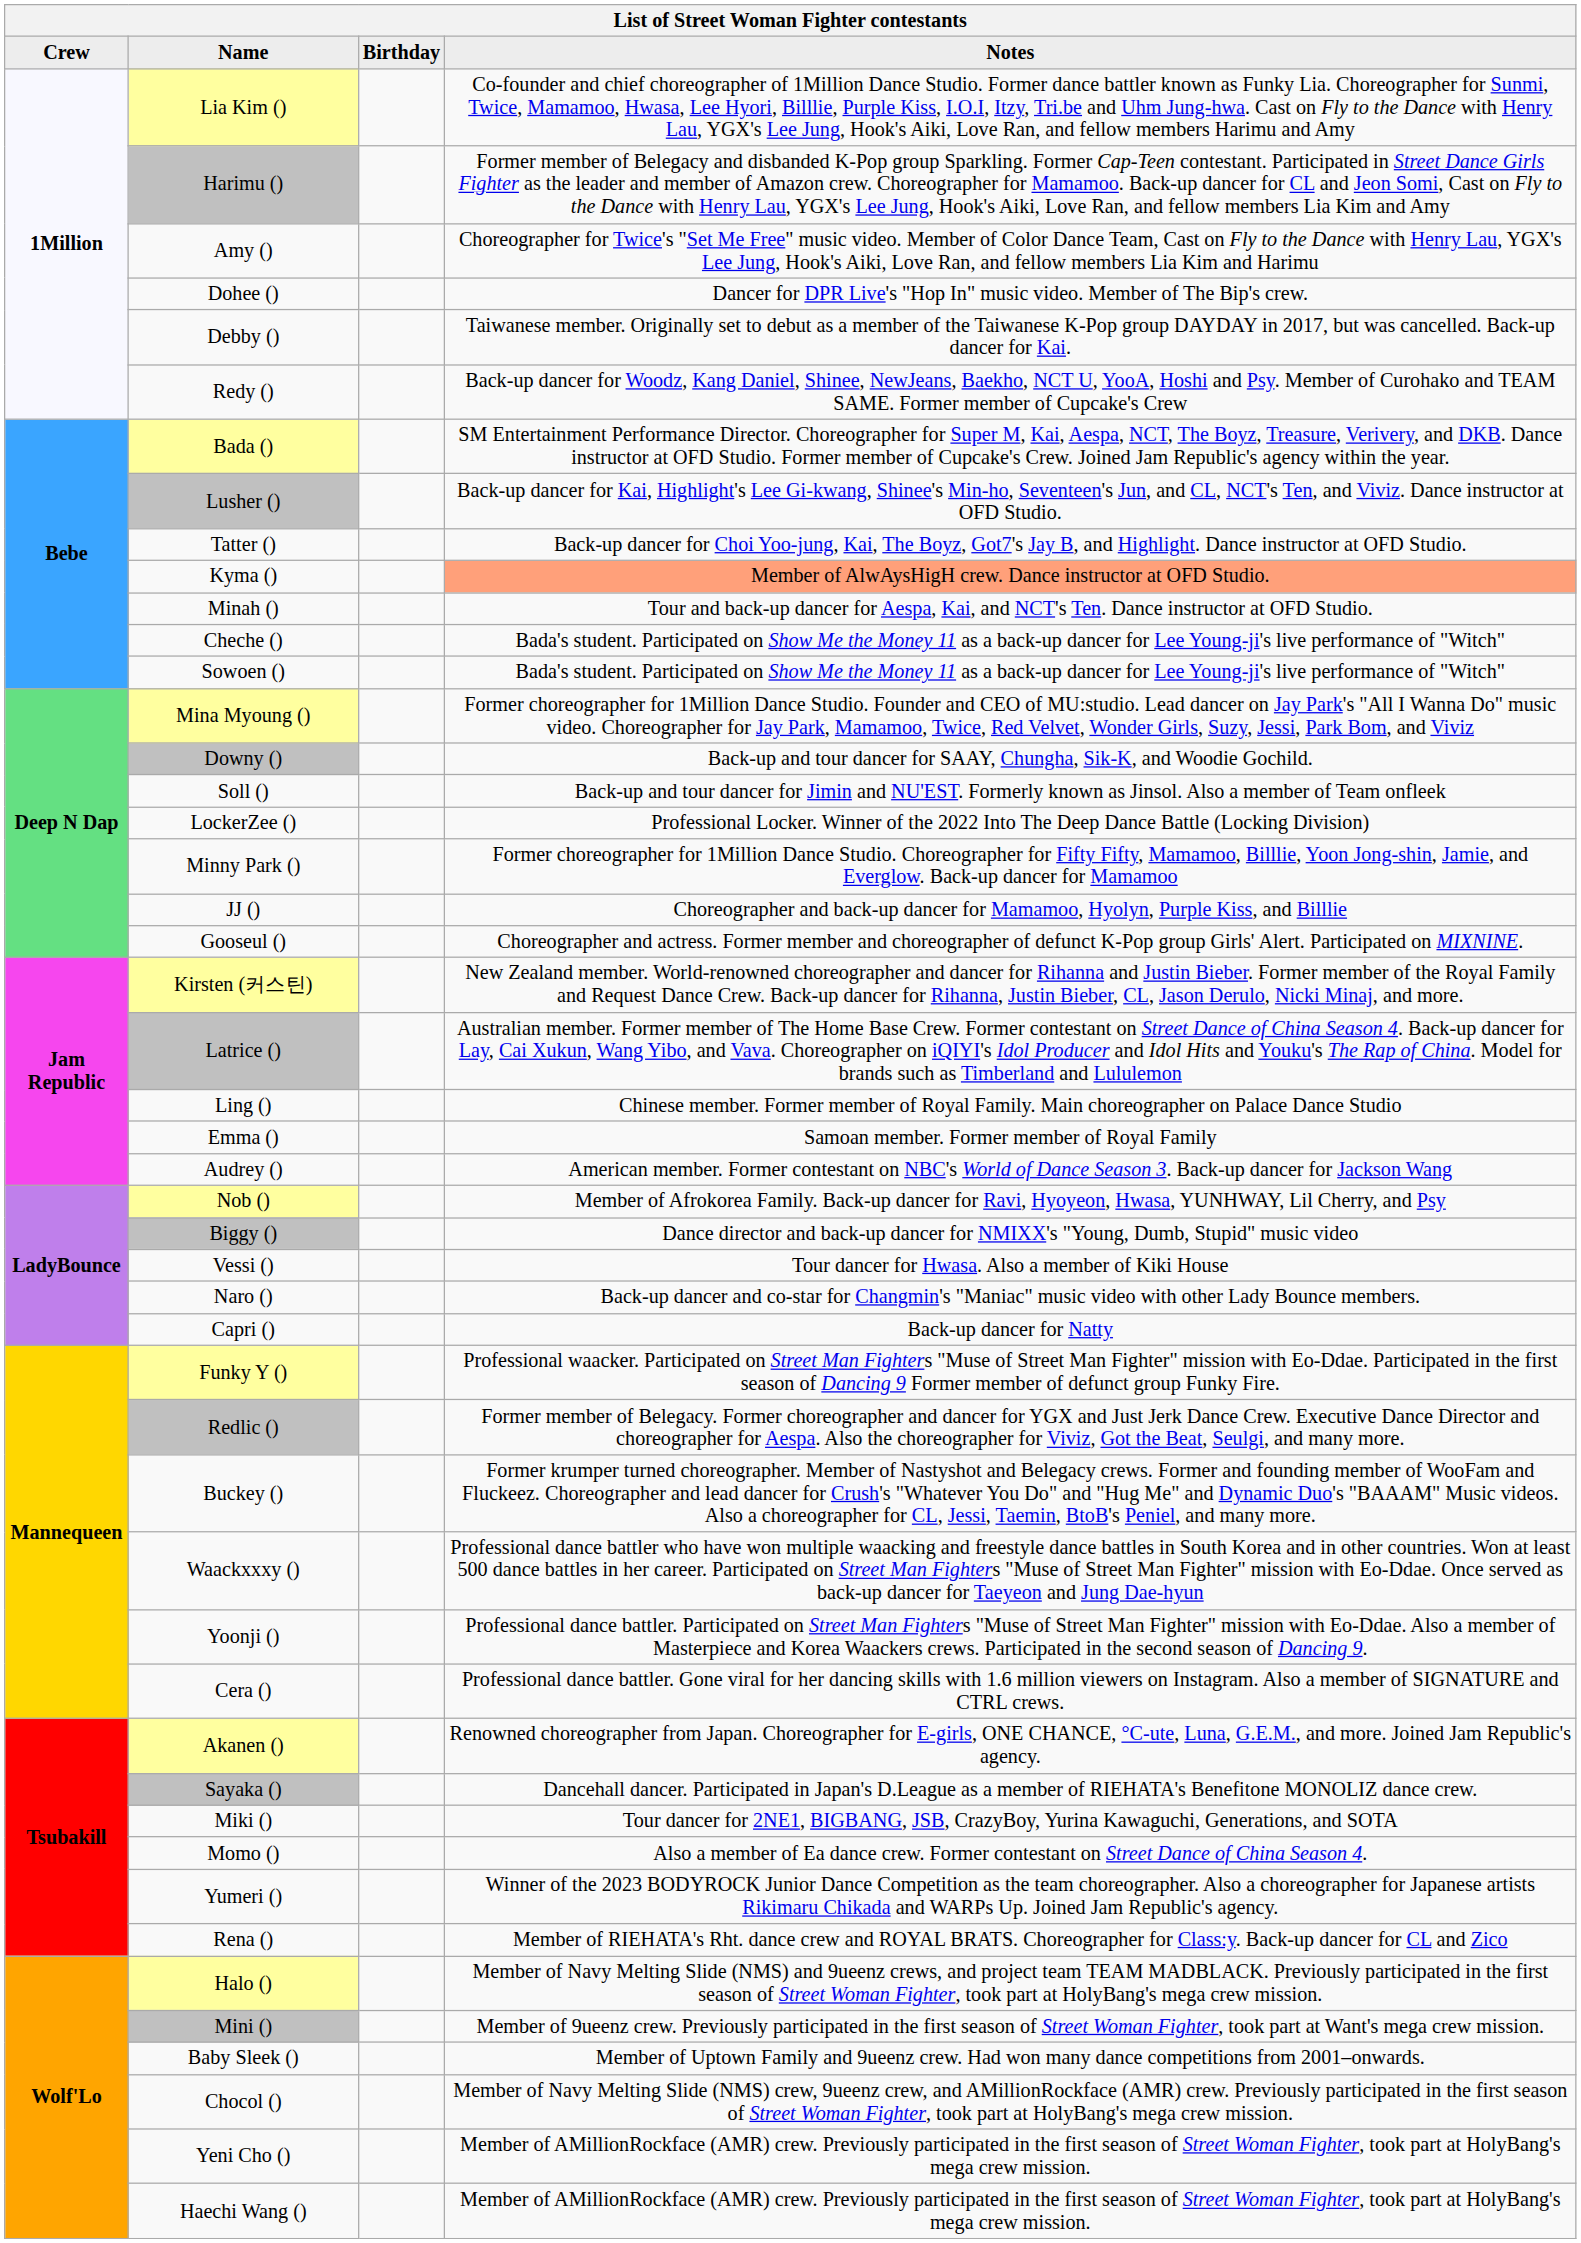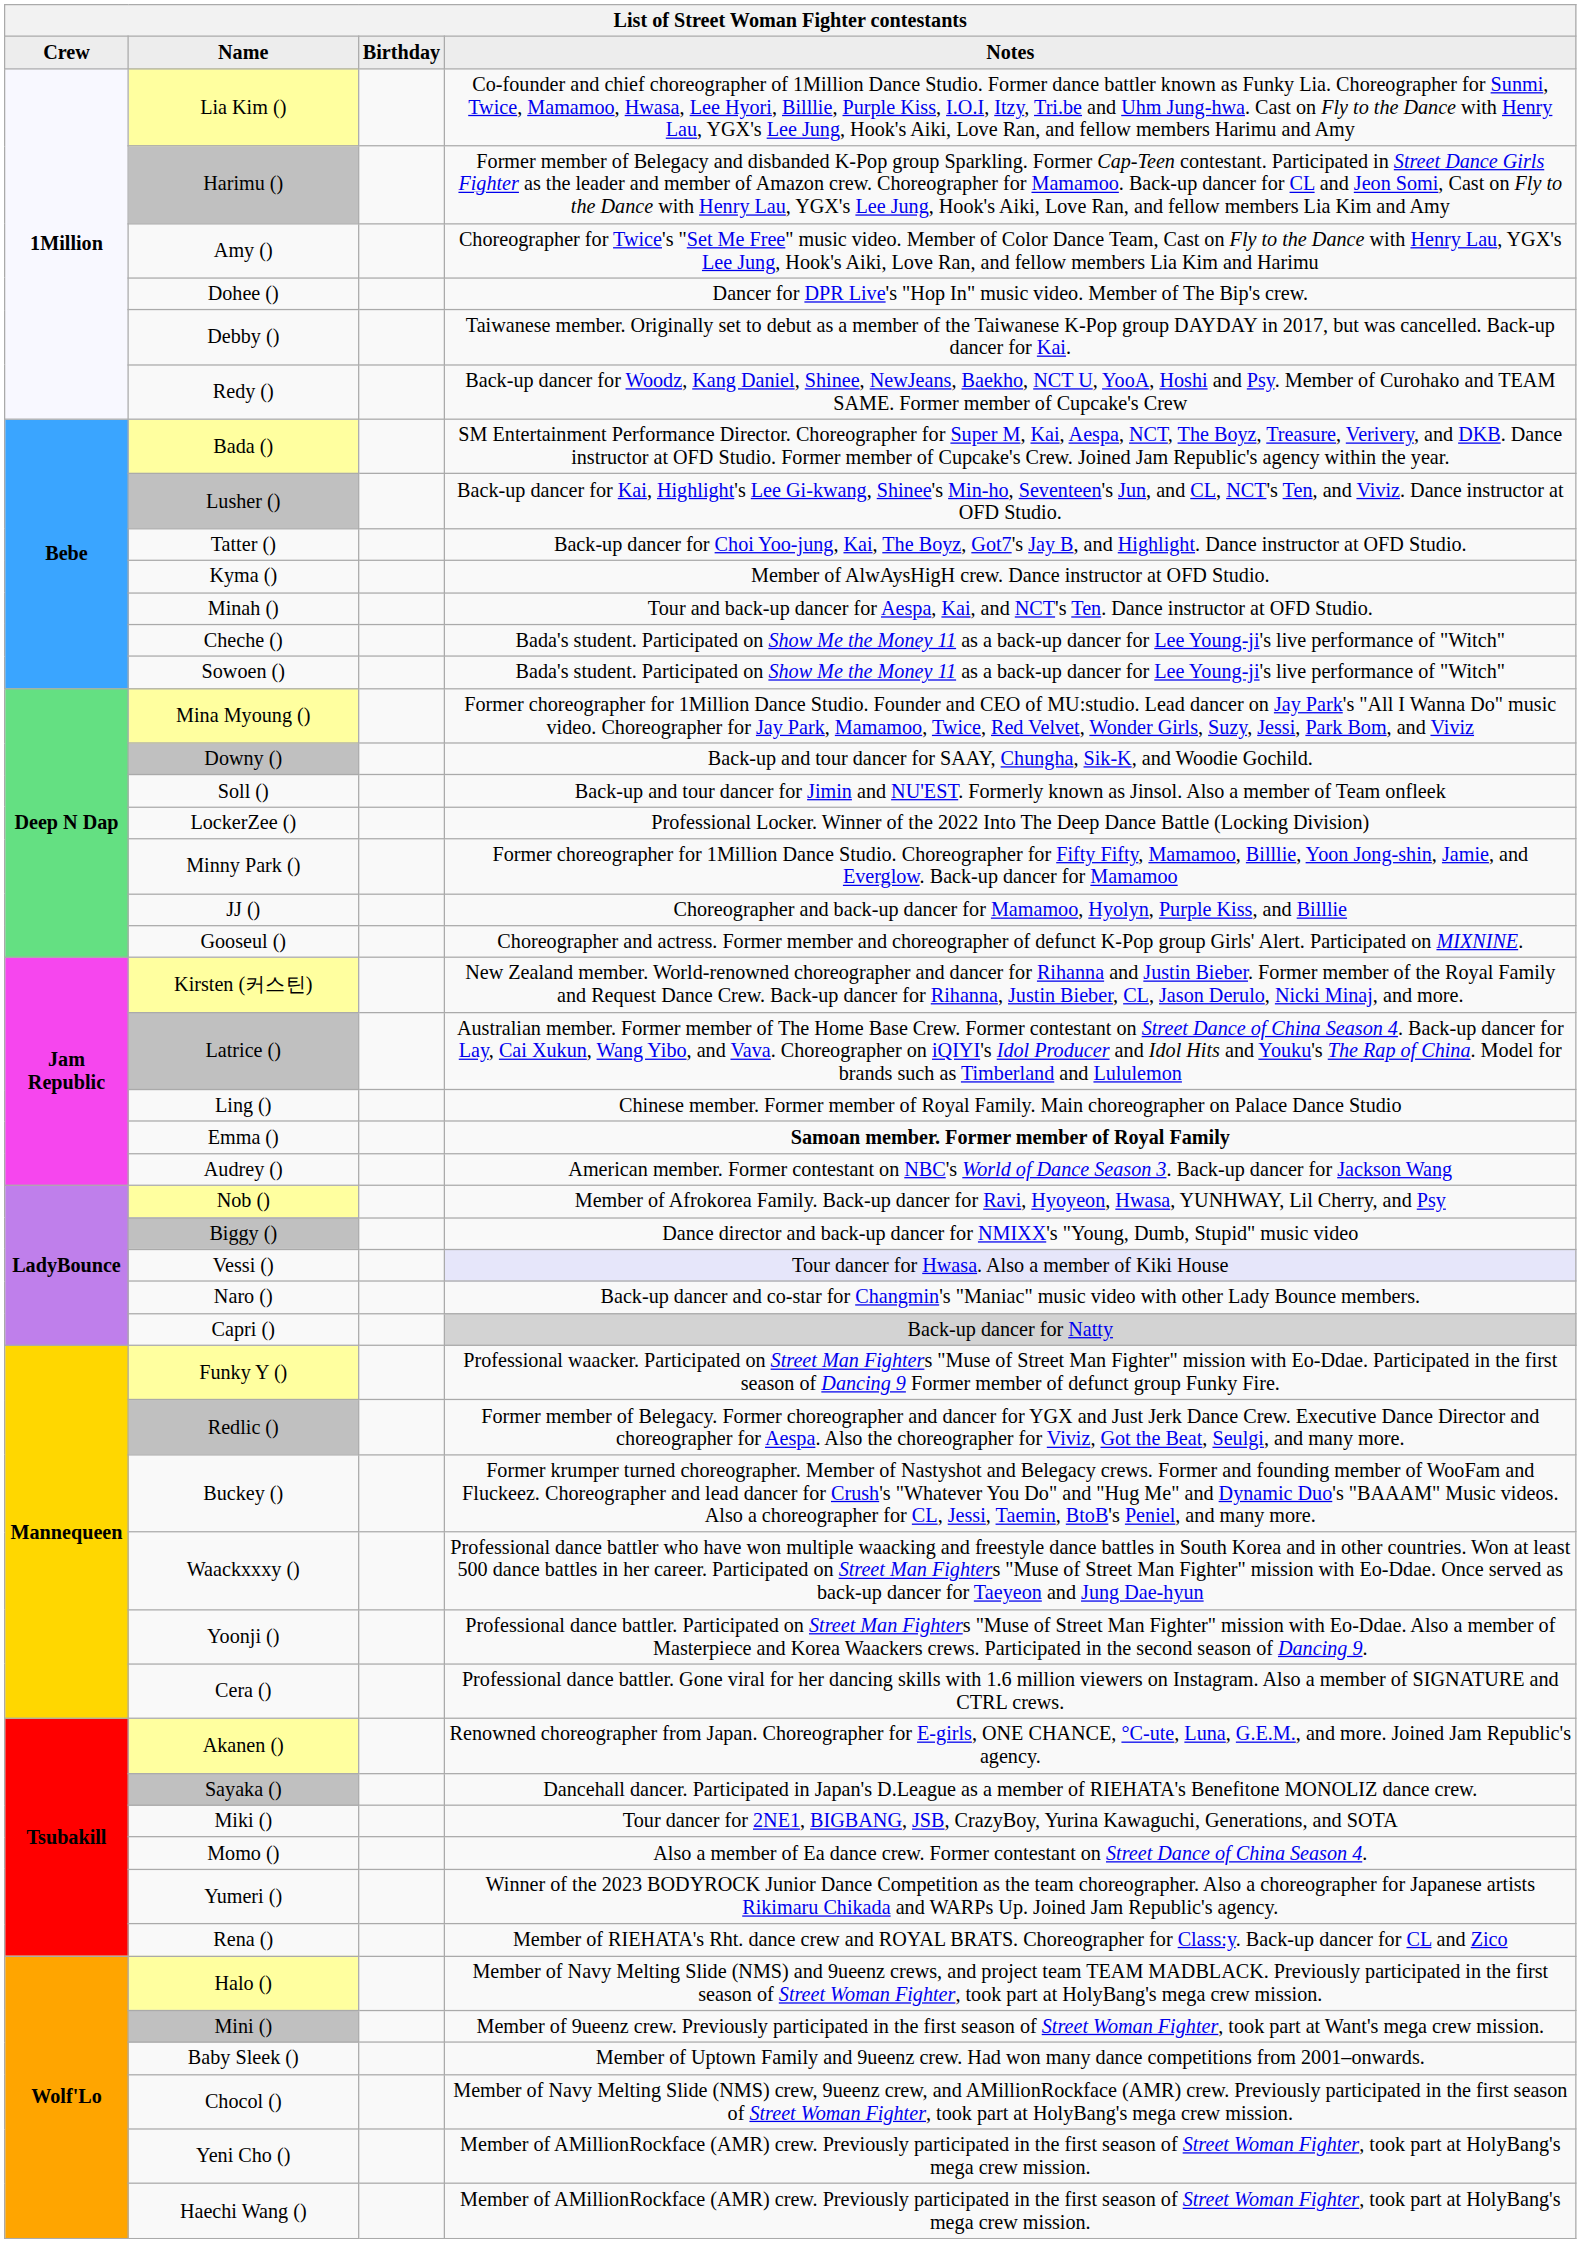Kyma () | Notes: lightsalmon background -> no background
Emma () | Notes: normal -> bold
Vessi () | Notes: no background -> lavender background
Capri () | Notes: no background -> lightgrey background
